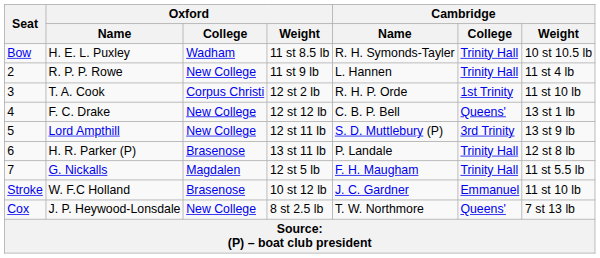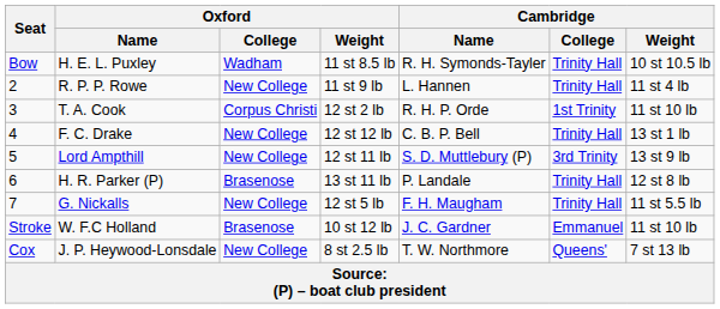F. C. Drake | Cambridge / College: Queens' -> Trinity Hall
G. Nickalls | Oxford / College: Magdalen -> New College
